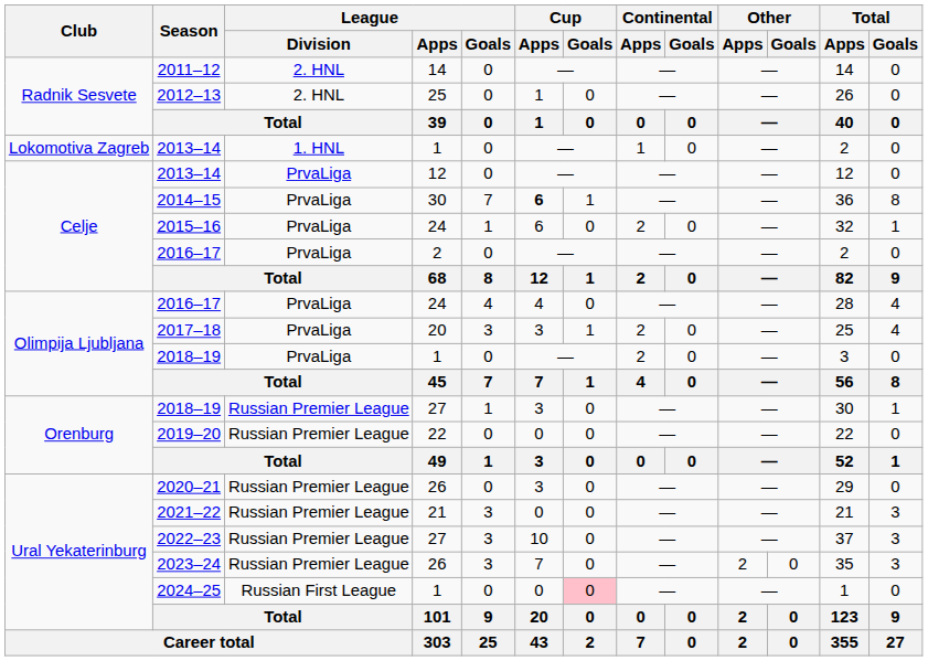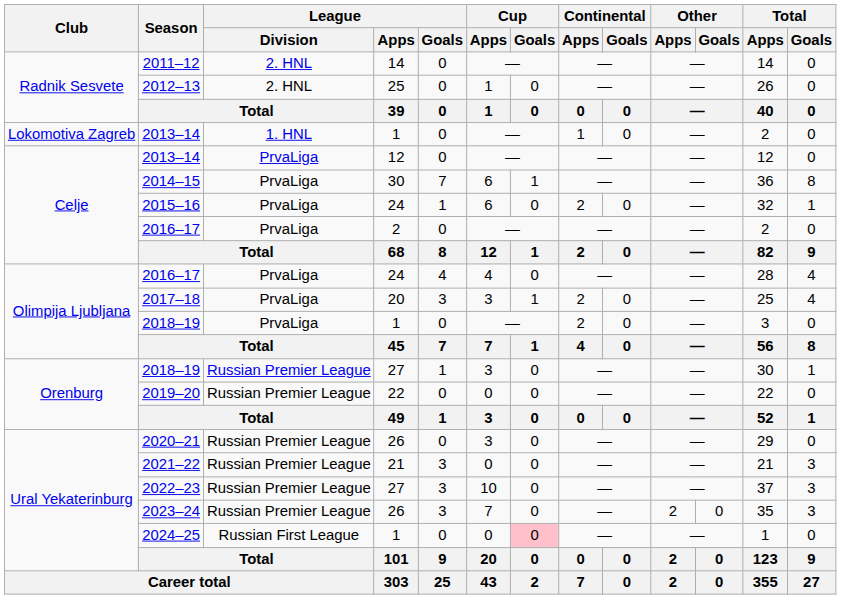2014–15 | Cup / Apps: bold -> normal
